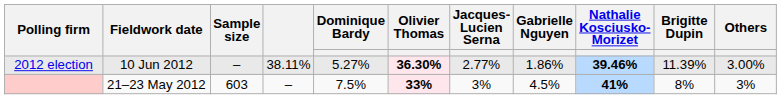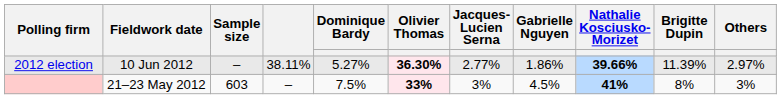2012 election | Nathalie Kosciusko-Morizet: 39.46% -> 39.66%
2012 election | Others: 3.00% -> 2.97%
